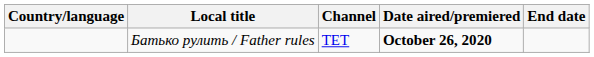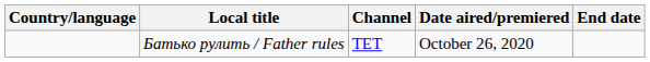Батько рулить / Father rules | Date aired/premiered: bold -> normal
